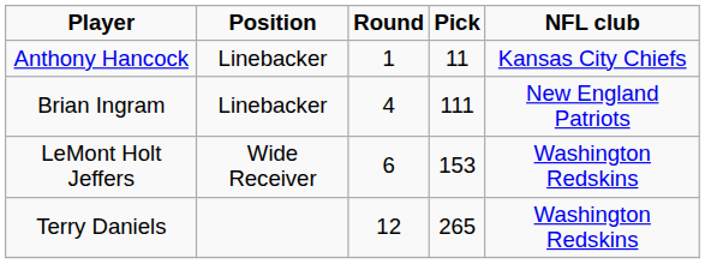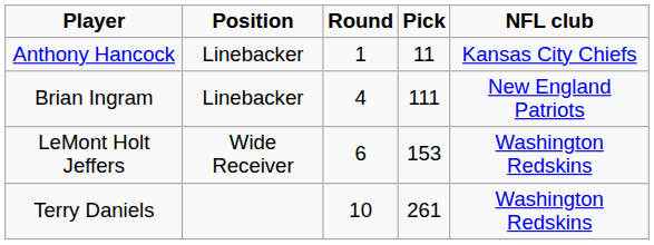Terry Daniels | Round: 12 -> 10
Terry Daniels | Pick: 265 -> 261
